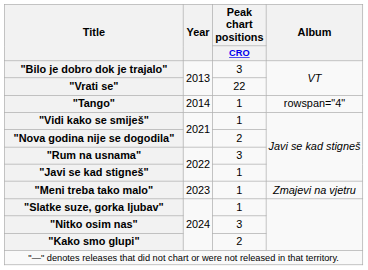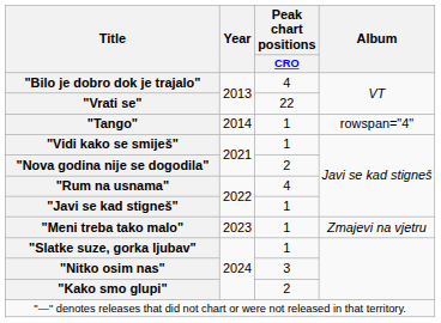"Bilo je dobro dok je trajalo" | Peak chart positions / CRO: 3 -> 4
"Rum na usnama" | Peak chart positions / CRO: 3 -> 4
